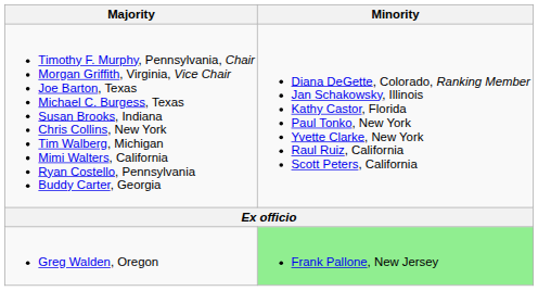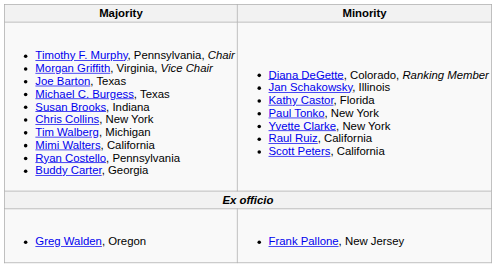Greg Walden, Oregon | Minority: lightgreen background -> no background
